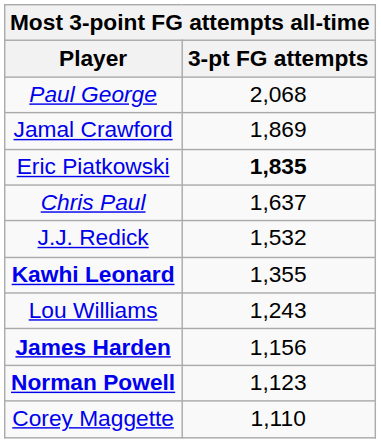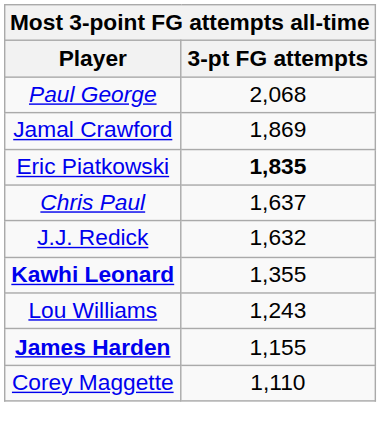J.J. Redick | 3-pt FG attempts: 1,532 -> 1,632
James Harden | 3-pt FG attempts: 1,156 -> 1,155
- row: Norman Powell | 1,123
